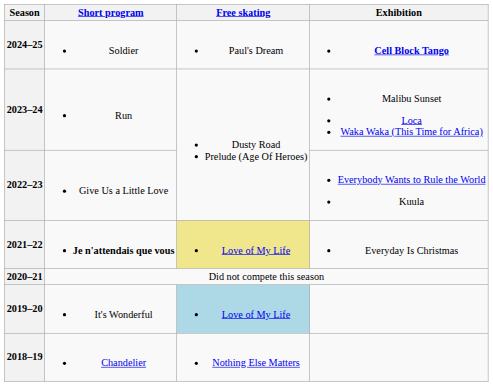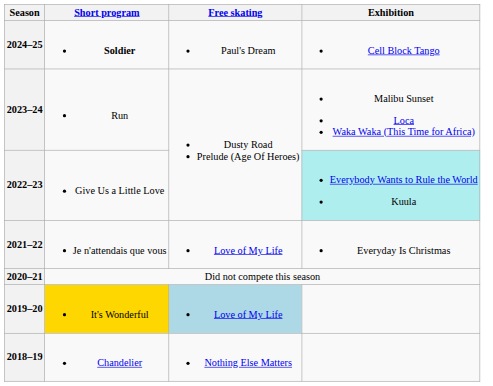2024–25 | Short program: normal -> bold
2024–25 | Exhibition: bold -> normal
2022–23 | Exhibition: no background -> paleturquoise background
2021–22 | Short program: bold -> normal
2021–22 | Free skating: khaki background -> no background
2019–20 | Short program: no background -> gold background
